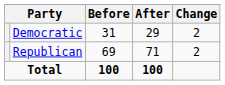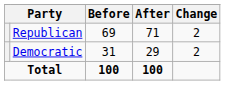rows swapped: Republican <-> Democratic
